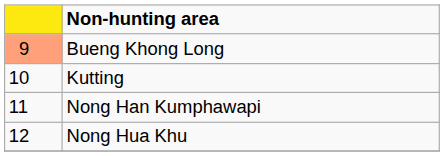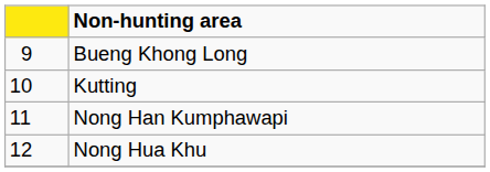Bueng Khong Long | column 1: lightsalmon background -> no background
